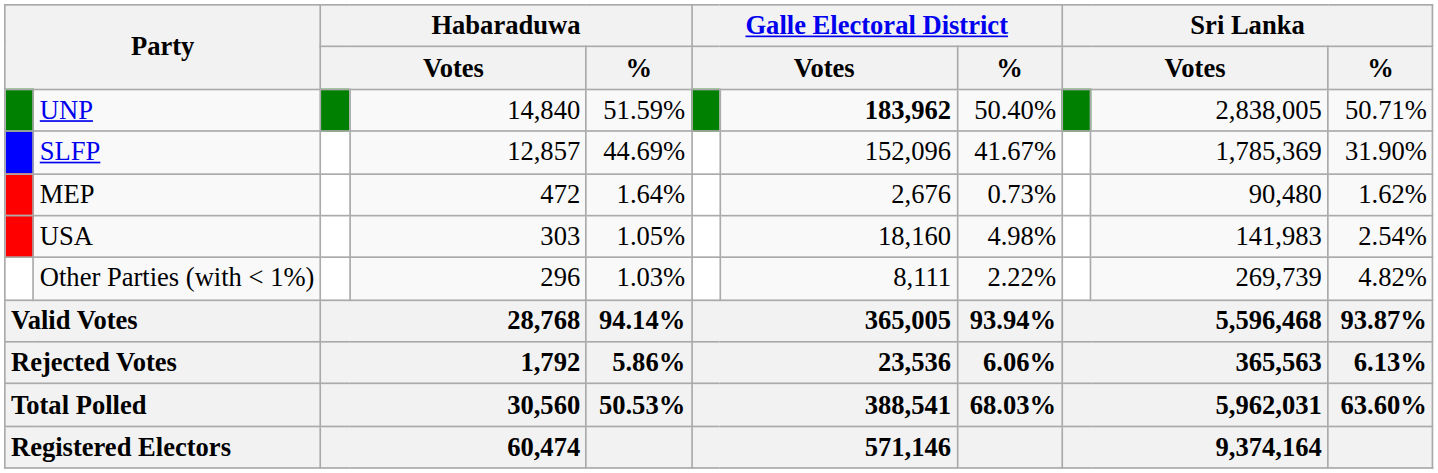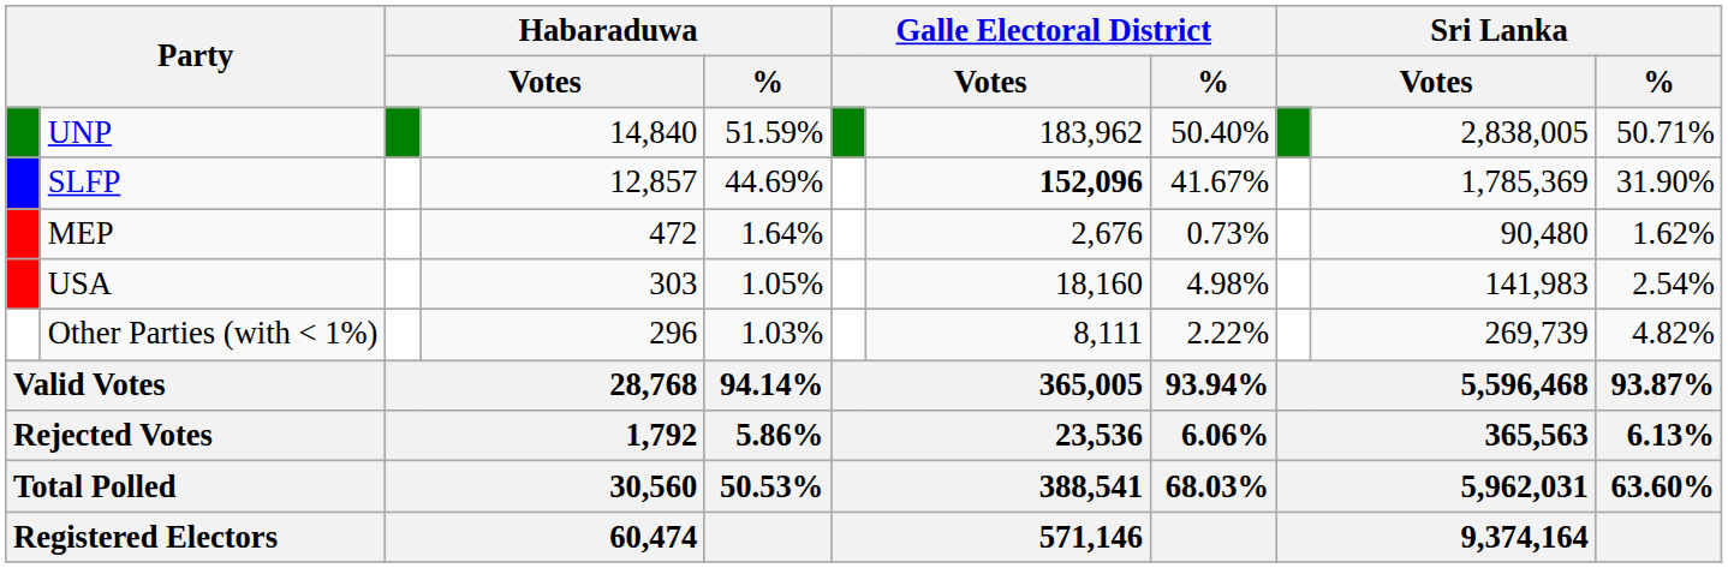UNP | column 7: bold -> normal
SLFP | column 7: normal -> bold
